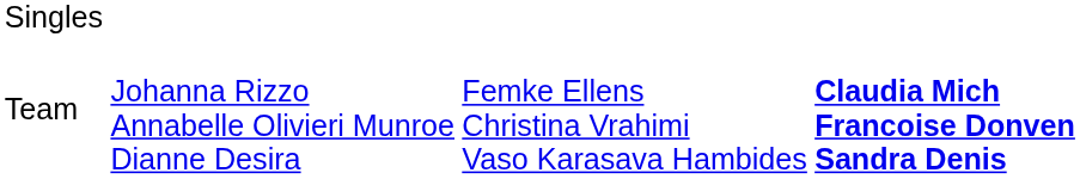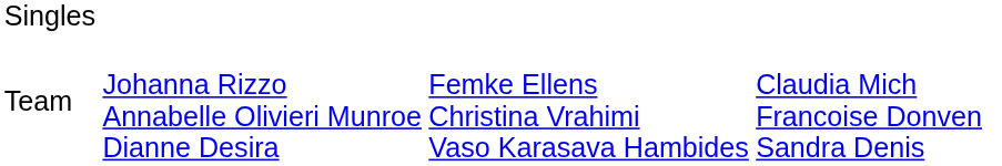Team | column 4: bold -> normal
